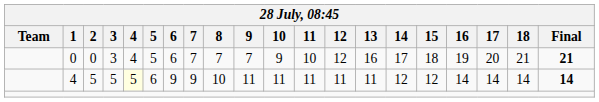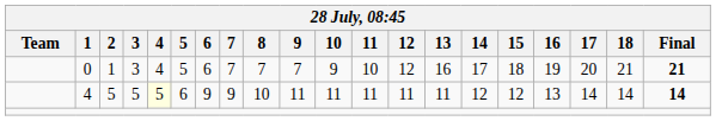row 3 | 2: 0 -> 1
row 4 | 16: 14 -> 13
